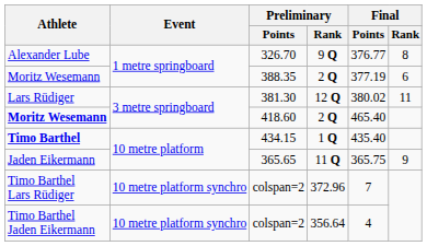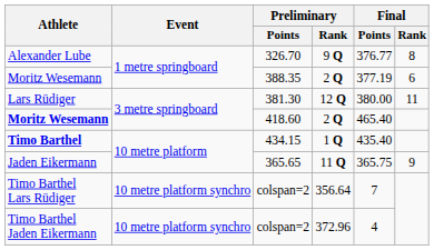Lars Rüdiger | Final / Points: 380.02 -> 380.00
Timo Barthel Lars Rüdiger | Preliminary / Rank: 372.96 -> 356.64
Timo Barthel Jaden Eikermann | Preliminary / Rank: 356.64 -> 372.96
